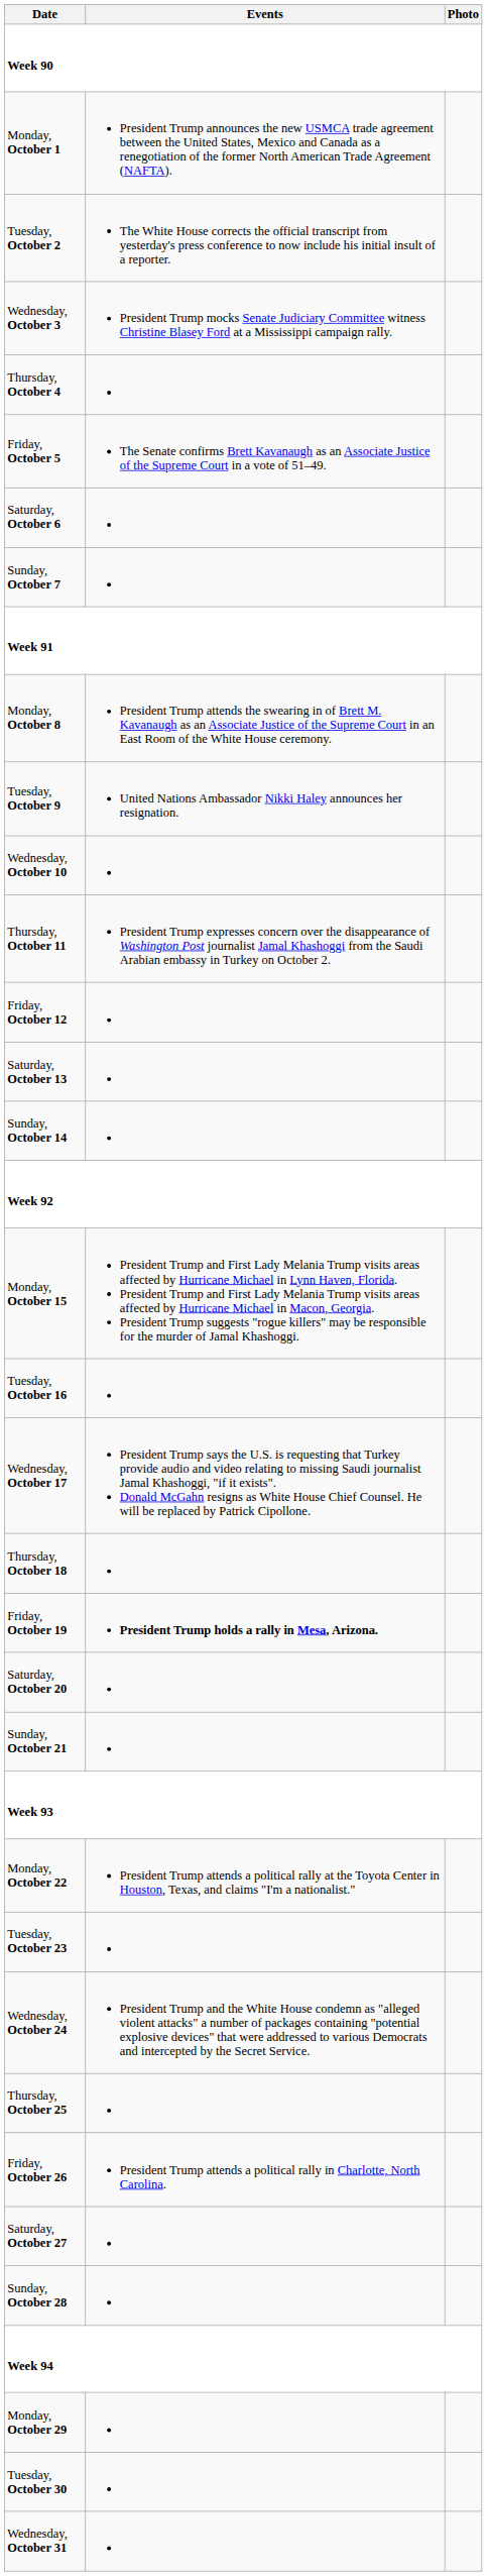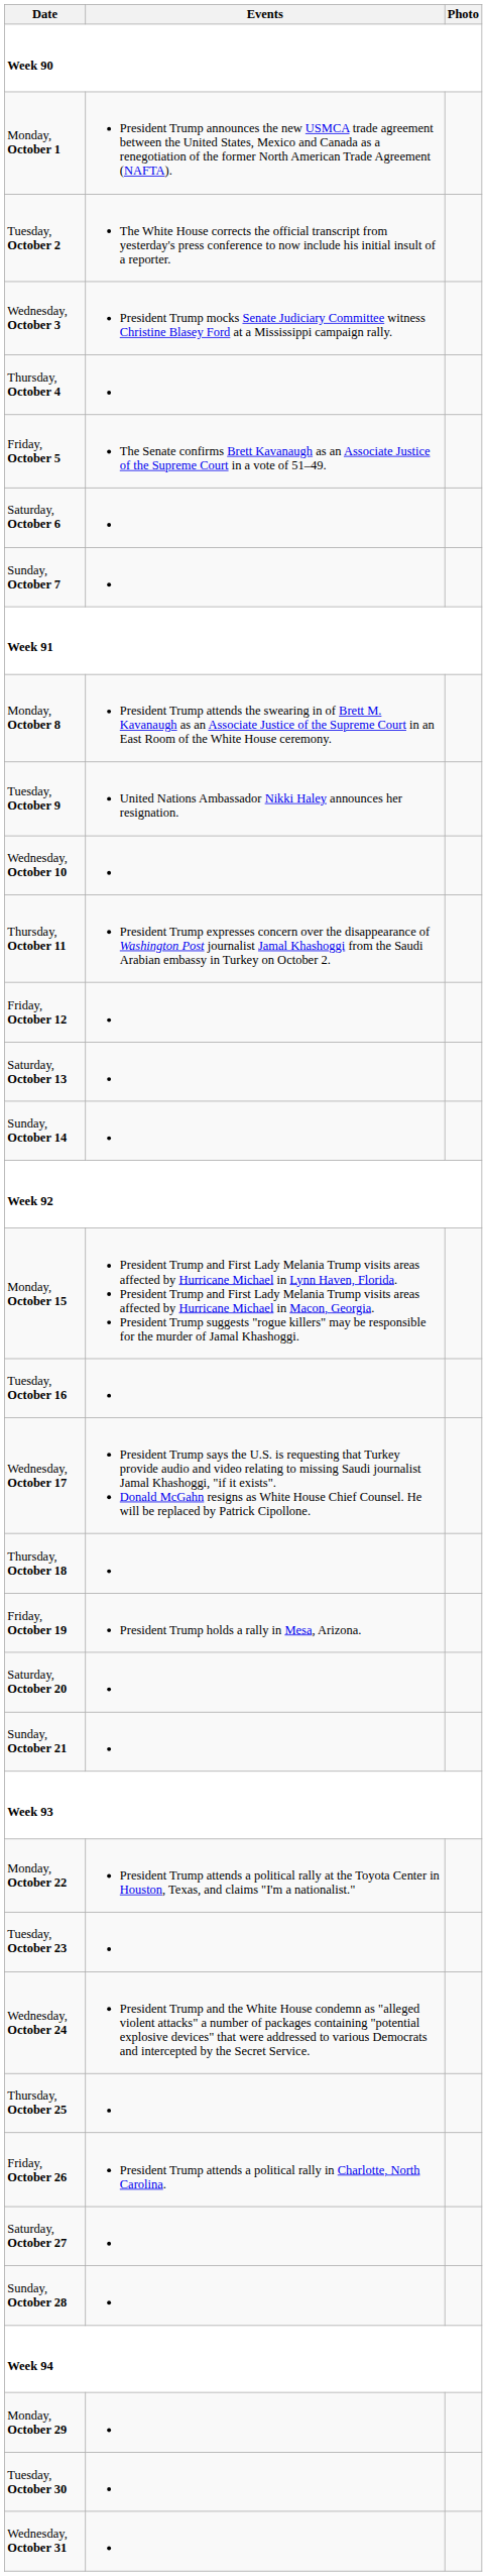Friday, October 19 | Events: bold -> normal
